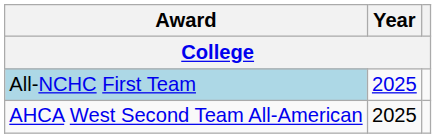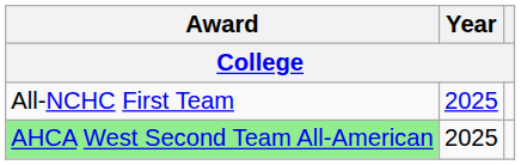row 3 | Award: lightblue background -> no background
row 4 | Award: no background -> lightgreen background
